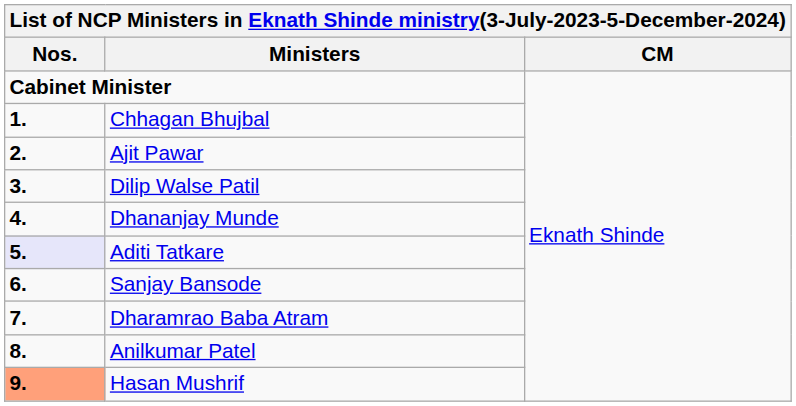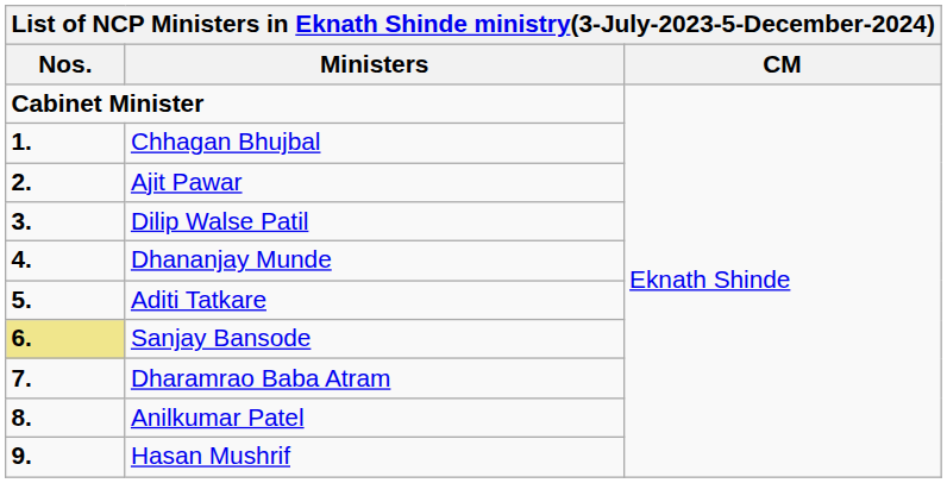Aditi Tatkare | Nos.: lavender background -> no background
Sanjay Bansode | Nos.: no background -> khaki background
Hasan Mushrif | Nos.: lightsalmon background -> no background
